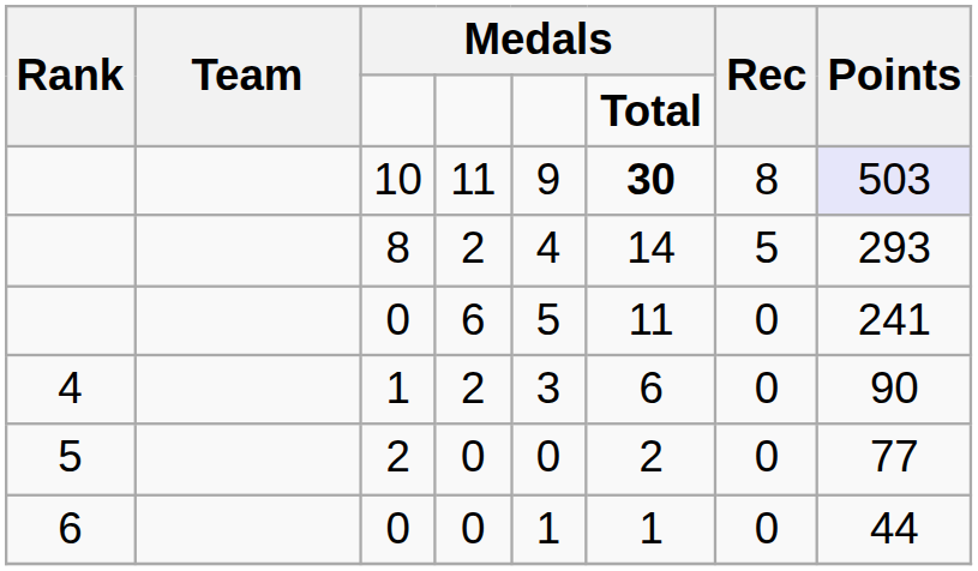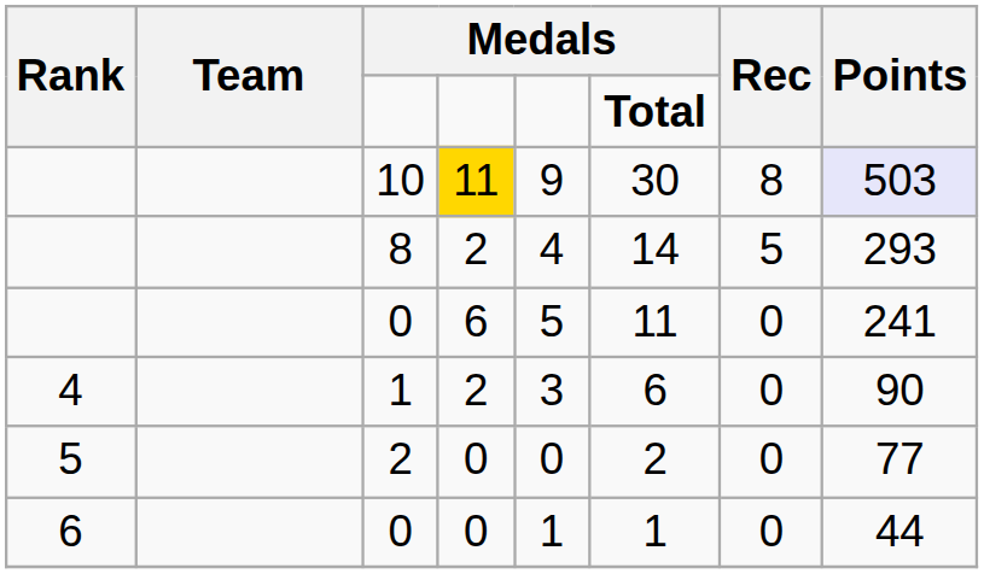10 | column 4: no background -> gold background
10 | column 6: bold -> normal
